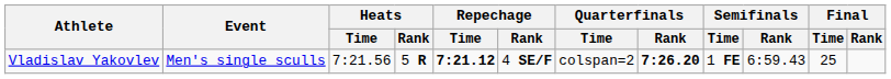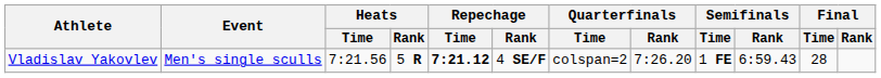Vladislav Yakovlev | Quarterfinals / Rank: bold -> normal
Vladislav Yakovlev | Final / Time: 25 -> 28
